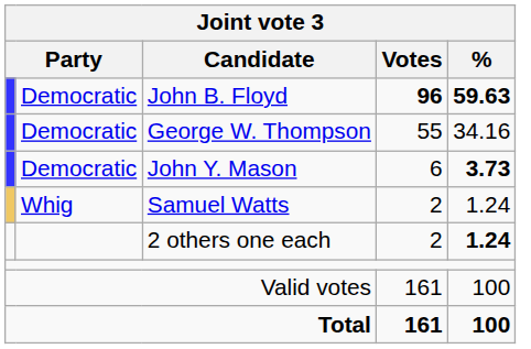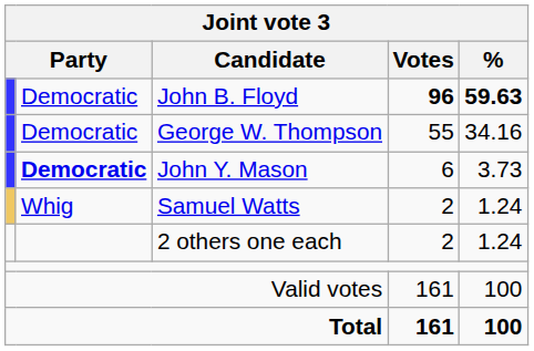John Y. Mason | column 2: normal -> bold
John Y. Mason | Joint vote 3 / %: bold -> normal
2 others one each | Joint vote 3 / %: bold -> normal
